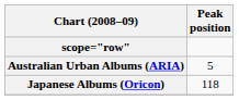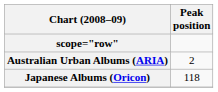Australian Urban Albums (ARIA) | Peak position: 5 -> 2
